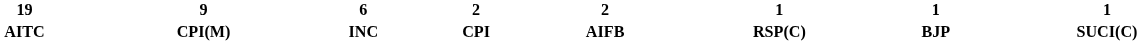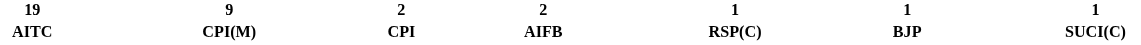- column: 6 | INC
